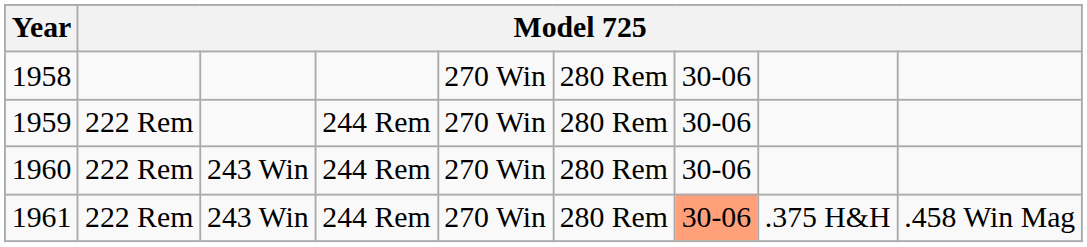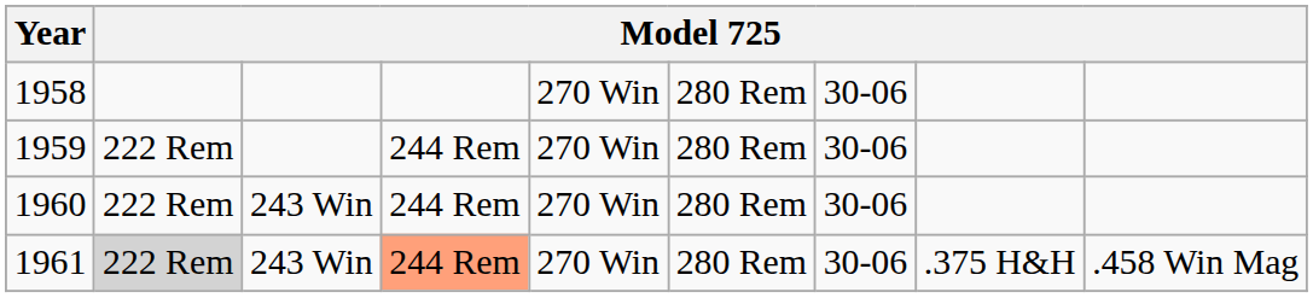1961 | column 2: no background -> lightgrey background
1961 | column 4: no background -> lightsalmon background
1961 | column 7: lightsalmon background -> no background
